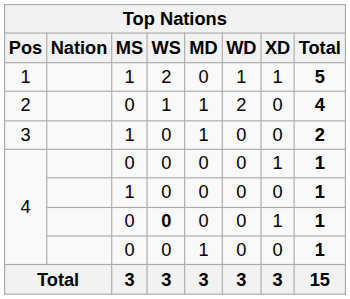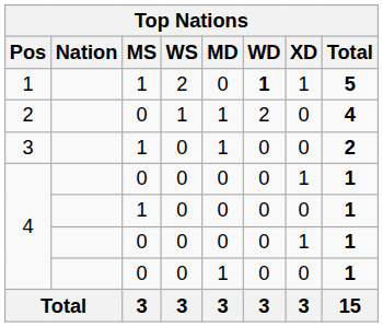row 3 | WD: normal -> bold
row 8 | WS: bold -> normal
